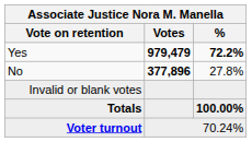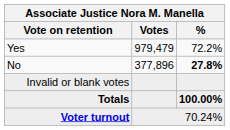Yes | Votes: bold -> normal
Yes | %: bold -> normal
No | Votes: bold -> normal
No | %: normal -> bold
